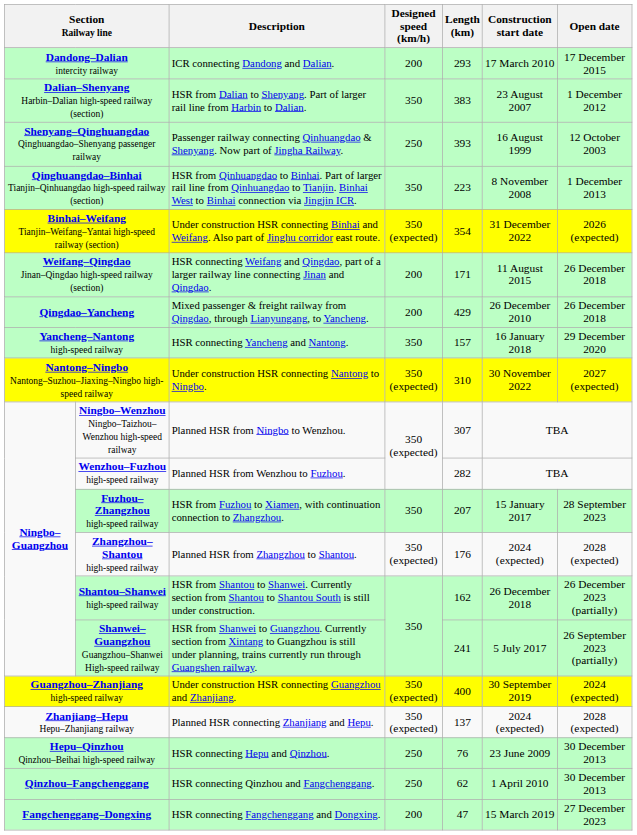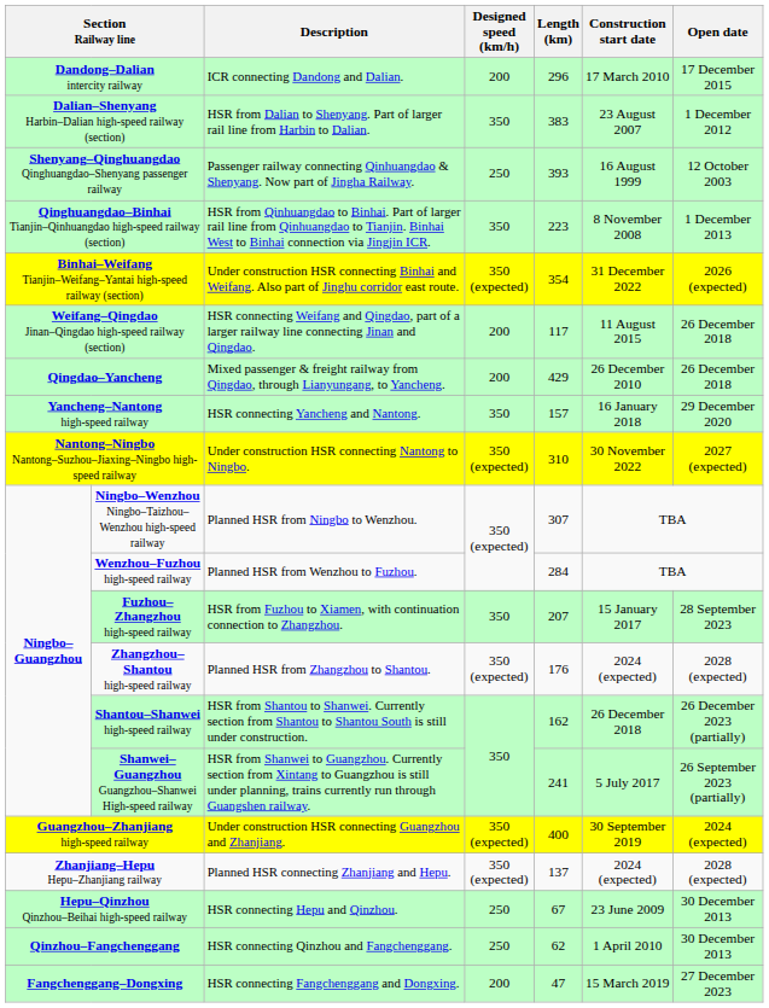Dandong–Dalian intercity railway | Length (km): 293 -> 296
Weifang–Qingdao Jinan–Qingdao high-speed railway (section) | Length (km): 171 -> 117
Wenzhou–Fuzhou high-speed railway | Length (km): 282 -> 284
Hepu–Qinzhou Qinzhou–Beihai high-speed railway | Length (km): 76 -> 67
